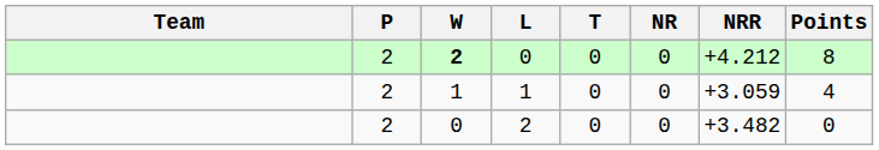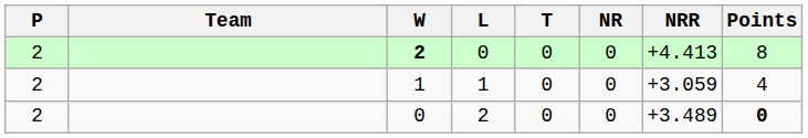columns swapped: Team <-> P
row 2 | NRR: +4.212 -> +4.413
row 4 | NRR: +3.482 -> +3.489
row 4 | Points: normal -> bold
